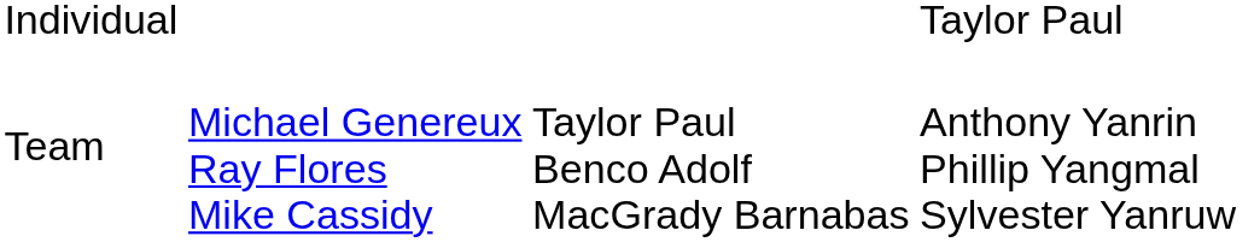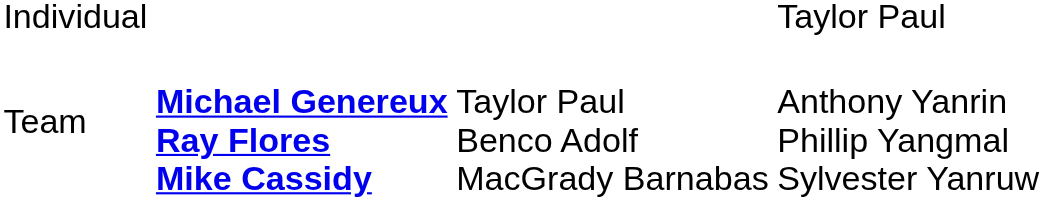Team | column 2: normal -> bold
